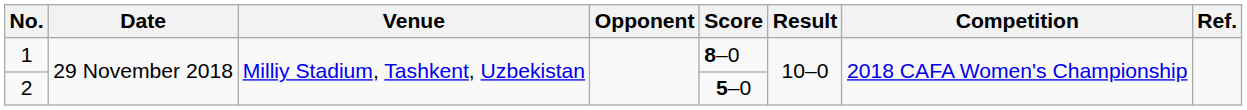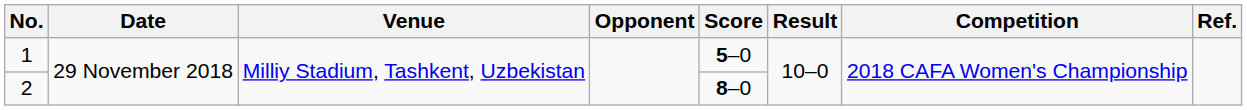1 | Score: 8–0 -> 5–0
2 | Score: 5–0 -> 8–0
